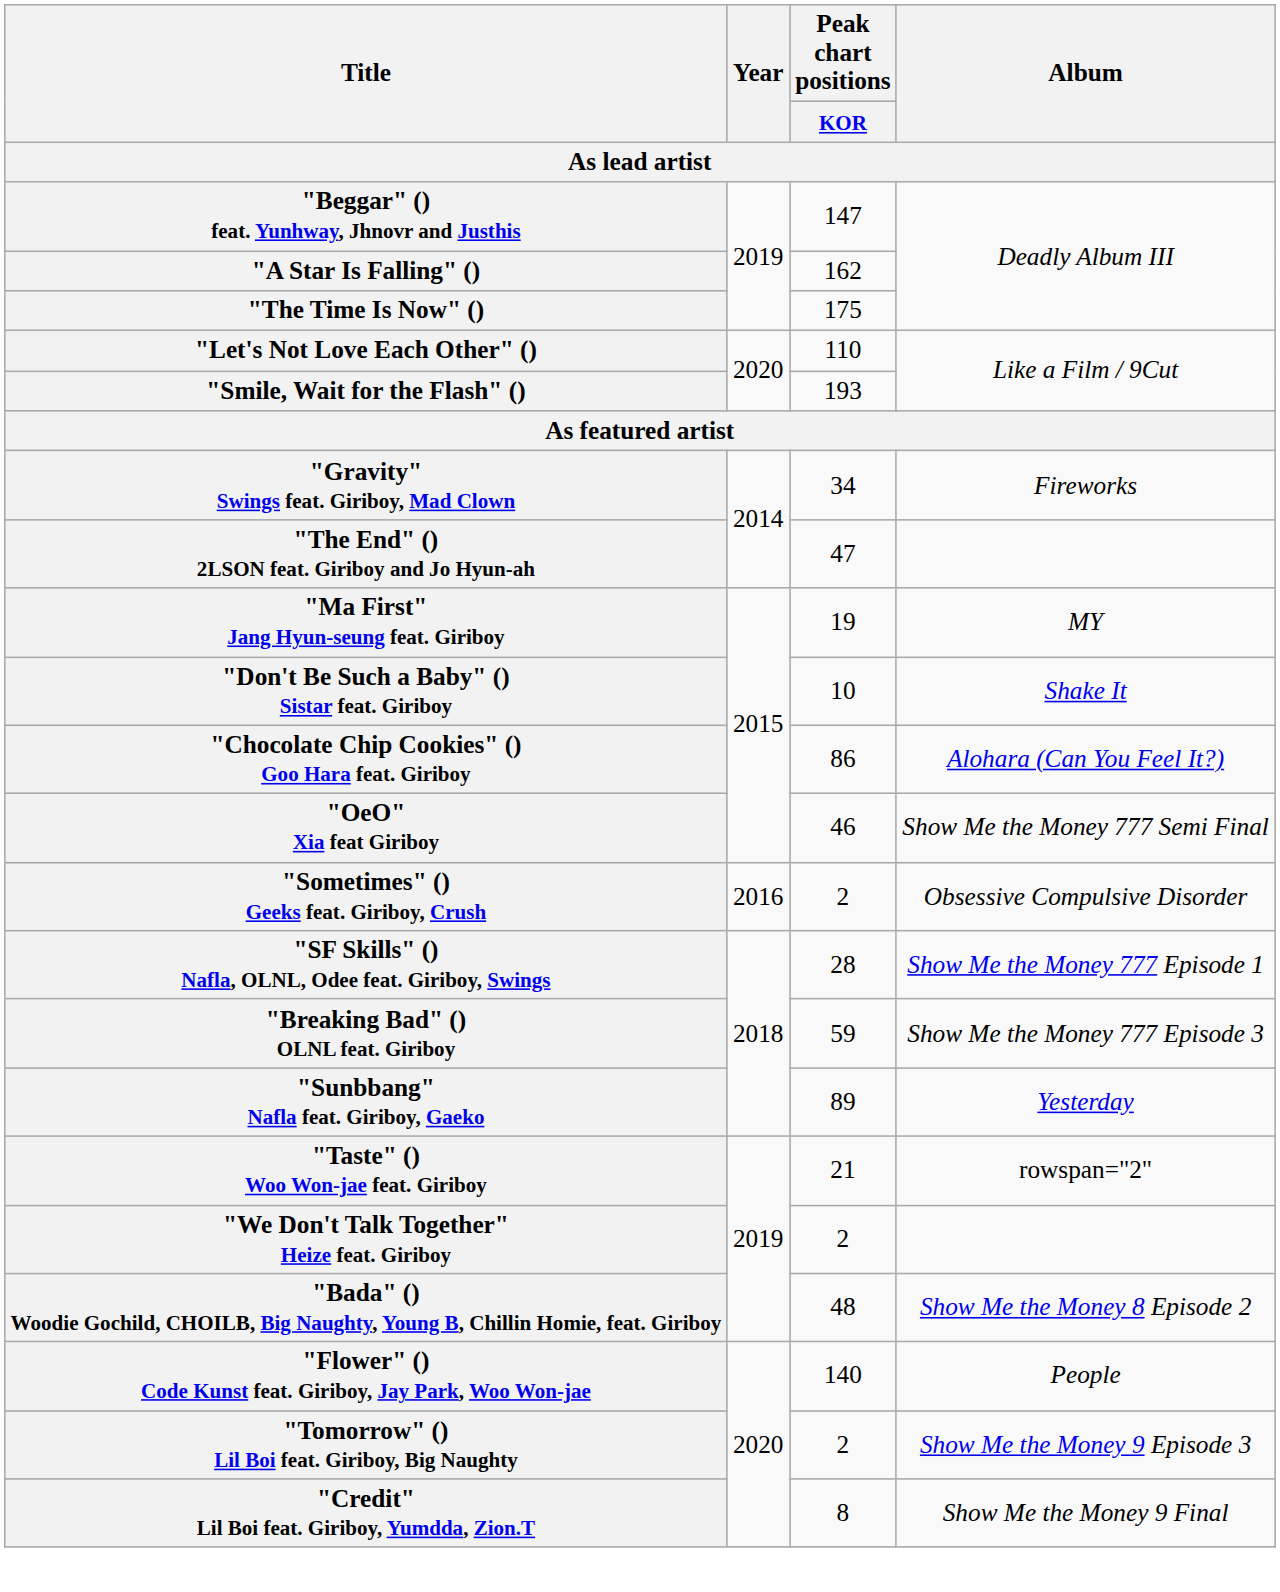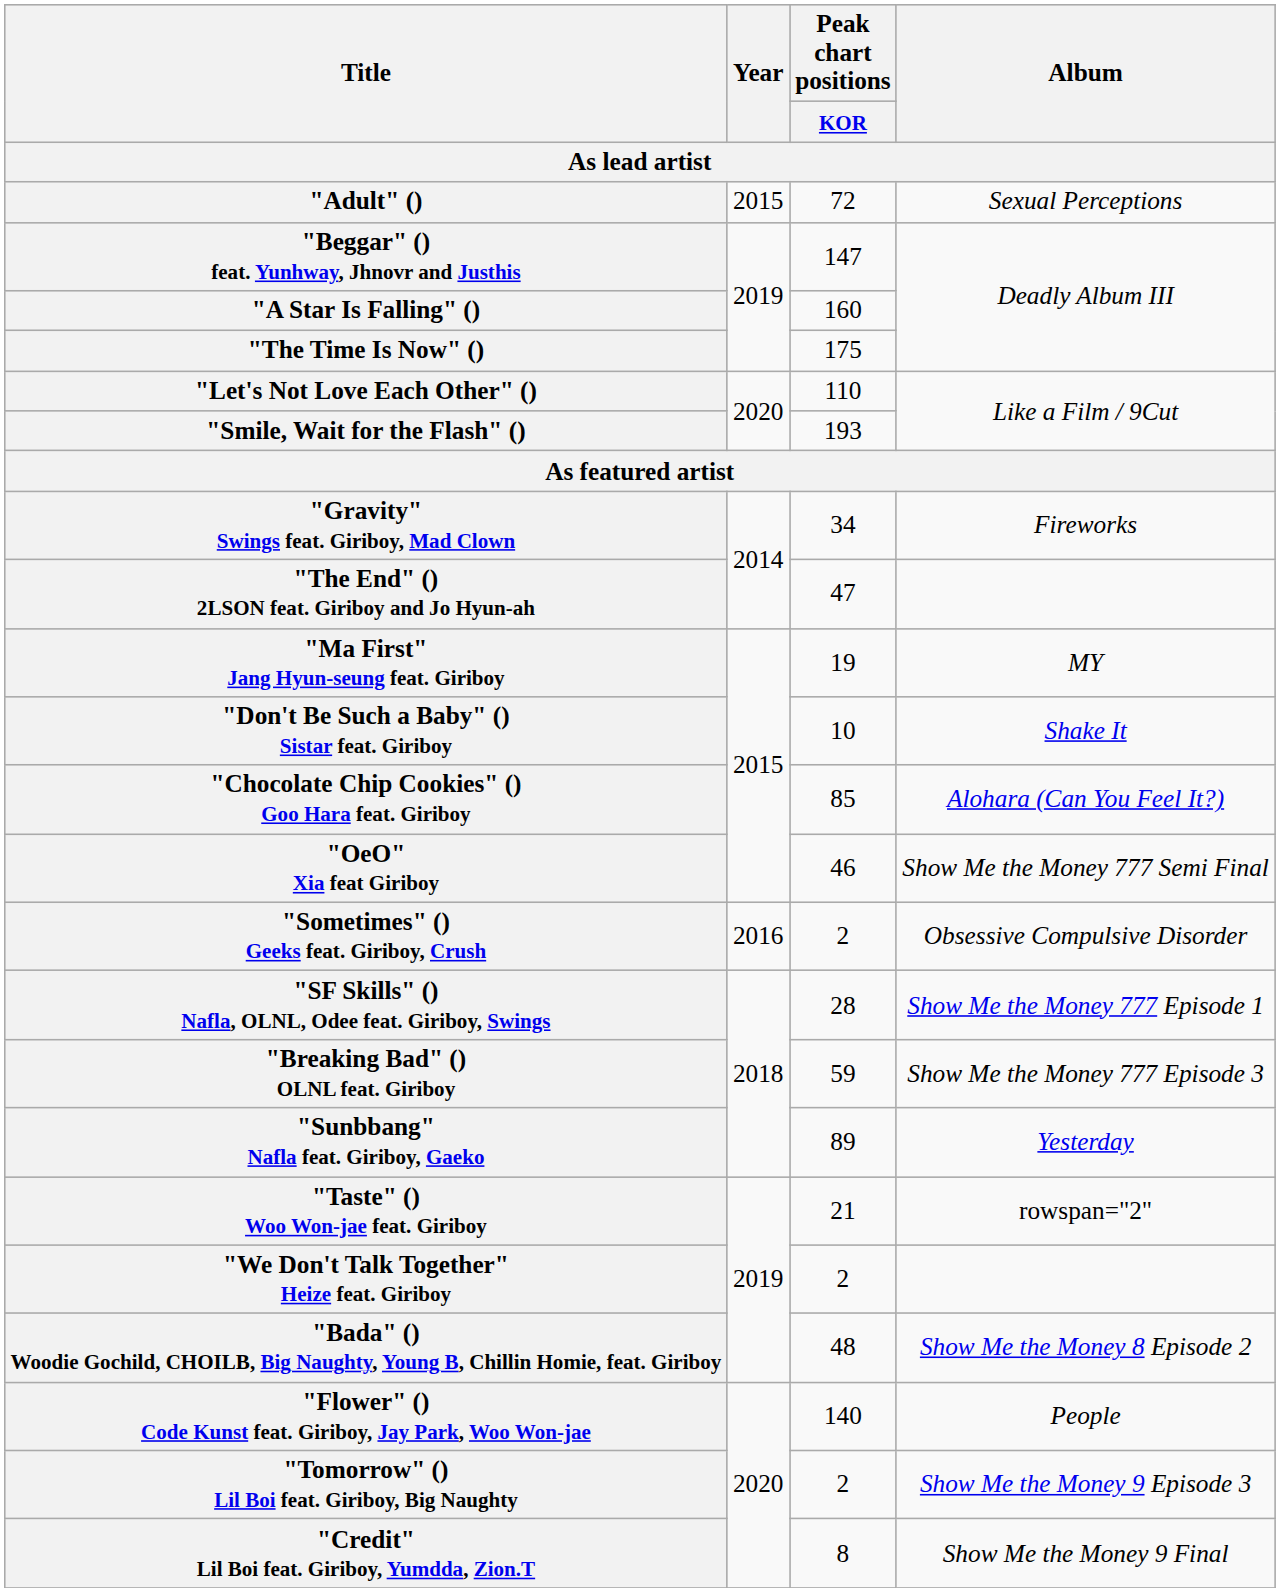+ row: "Adult" () | 2015 | 72 | Sexual Perceptions
"A Star Is Falling" () | Peak chart positions / KOR: 162 -> 160
"Chocolate Chip Cookies" () Goo Hara feat. Giriboy | Peak chart positions / KOR: 86 -> 85
